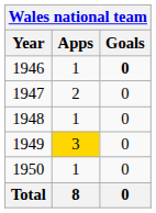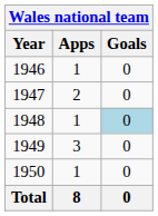1946 | Goals: bold -> normal
1948 | Goals: no background -> lightblue background
1949 | Apps: gold background -> no background
